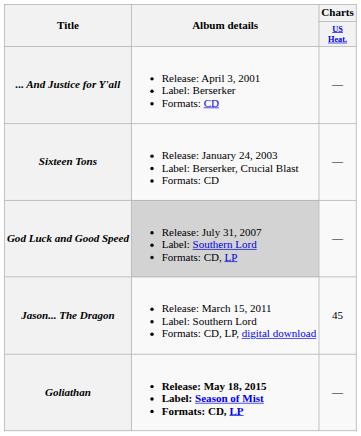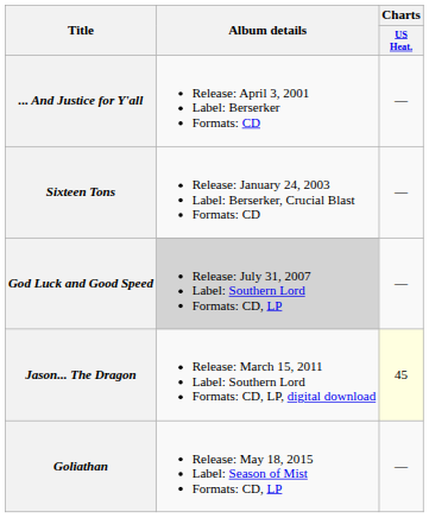Jason... The Dragon | Charts / US Heat.: no background -> lightyellow background
Goliathan | Album details: bold -> normal
